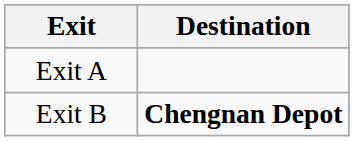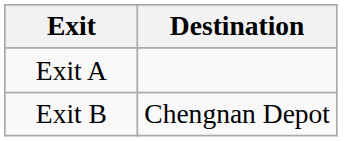Exit B | Destination: bold -> normal
